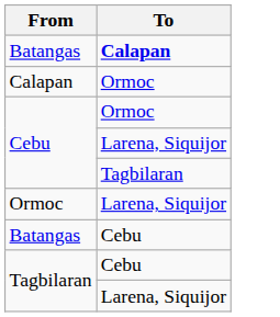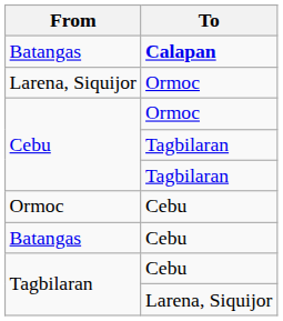row 3 | From: Calapan -> Larena, Siquijor
row 5 | To: Larena, Siquijor -> Tagbilaran
row 7 | To: Larena, Siquijor -> Cebu
